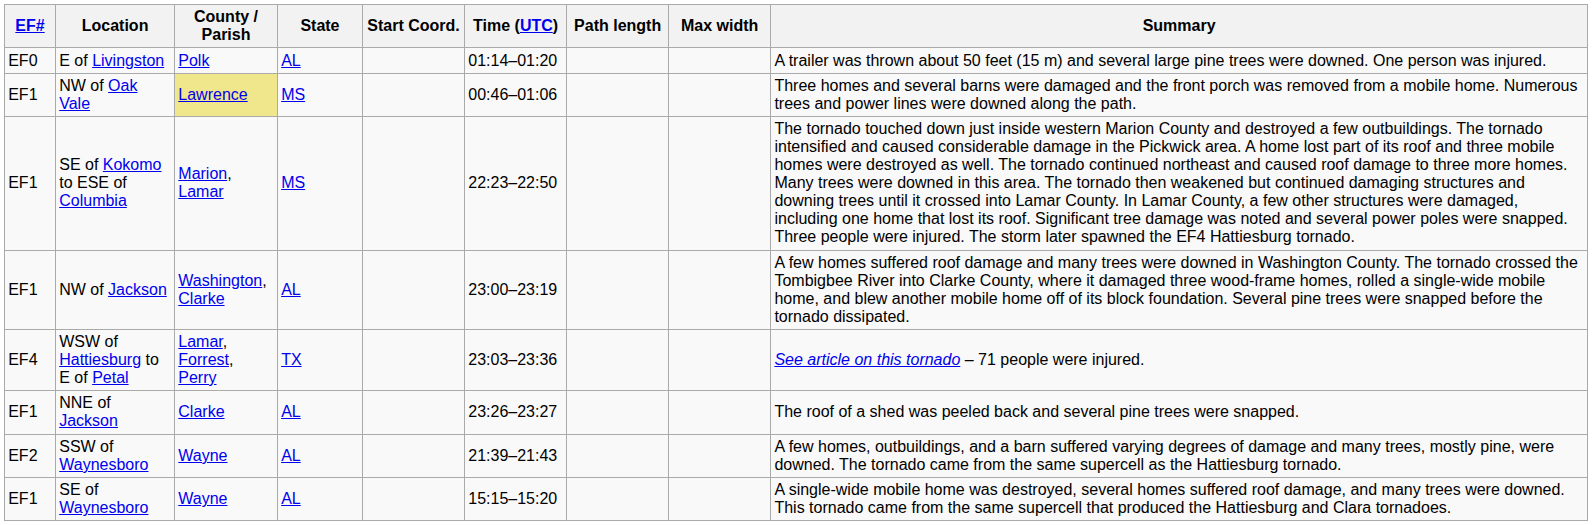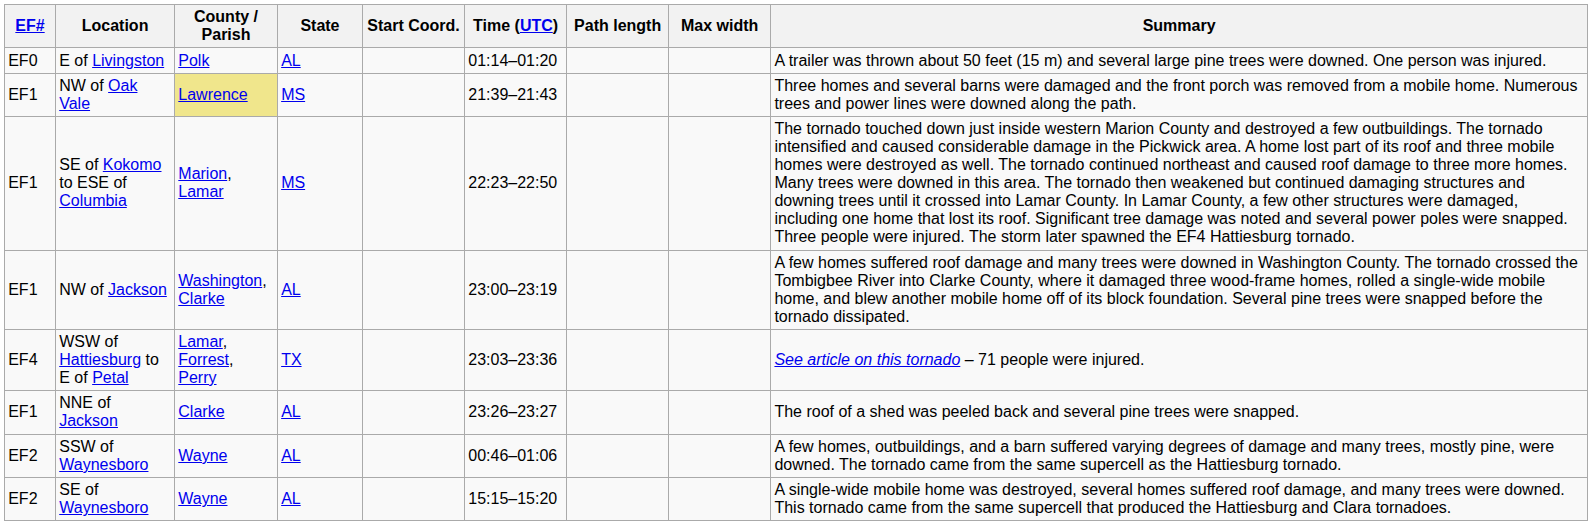NW of Oak Vale | Time (UTC): 00:46–01:06 -> 21:39–21:43
SSW of Waynesboro | Time (UTC): 21:39–21:43 -> 00:46–01:06
SE of Waynesboro | EF#: EF1 -> EF2
